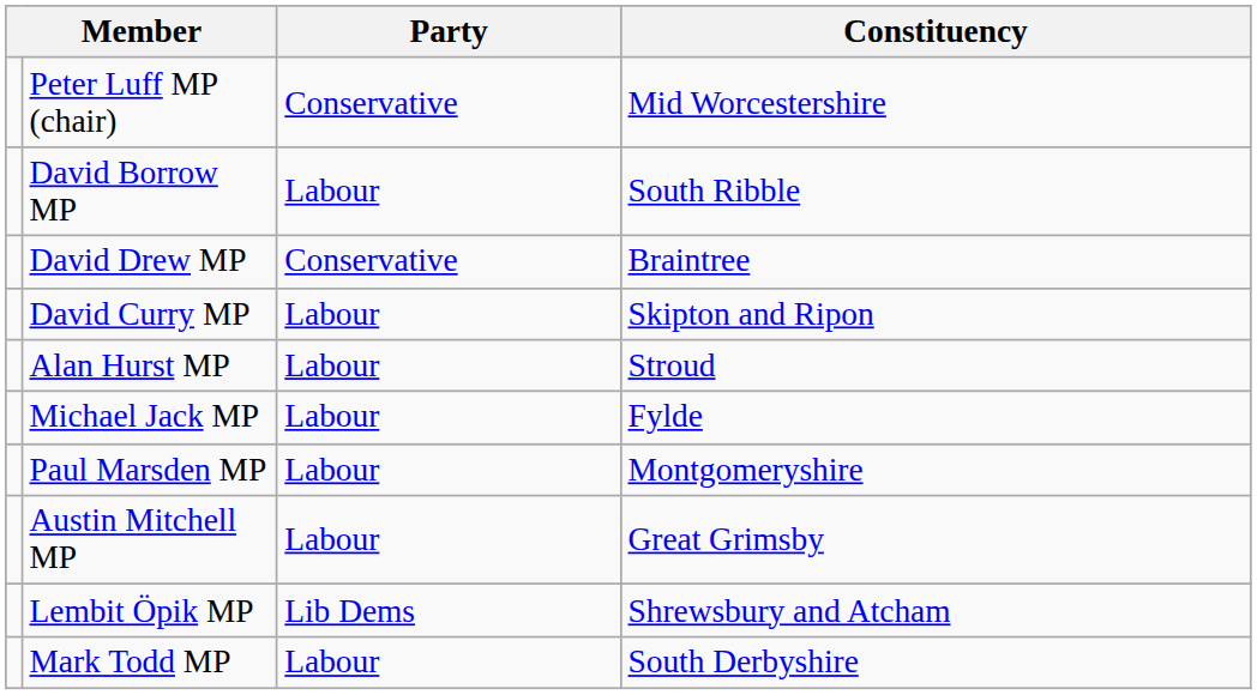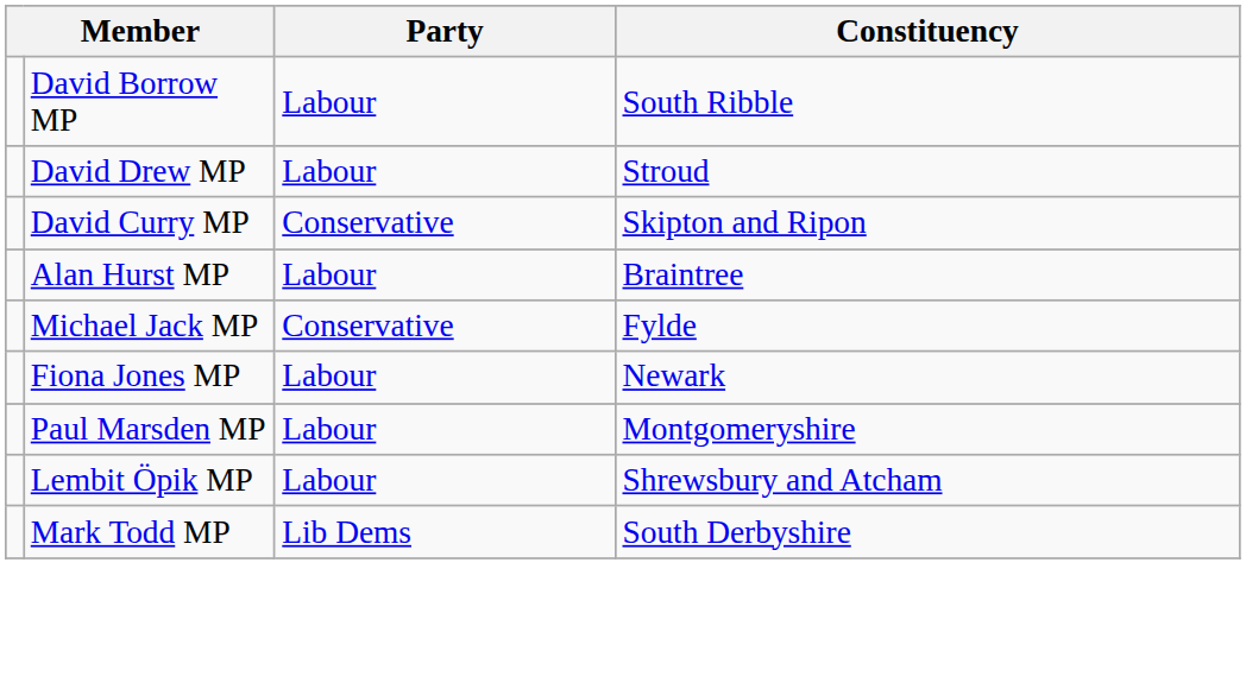- row: Peter Luff MP (chair) | Conservative | Mid Worcestershire
David Drew MP | Party: Conservative -> Labour
David Drew MP | Constituency: Braintree -> Stroud
David Curry MP | Party: Labour -> Conservative
Alan Hurst MP | Constituency: Stroud -> Braintree
Michael Jack MP | Party: Labour -> Conservative
+ row: Fiona Jones MP | Labour | Newark
- row: Austin Mitchell MP | Labour | Great Grimsby
Lembit Öpik MP | Party: Lib Dems -> Labour
Mark Todd MP | Party: Labour -> Lib Dems
